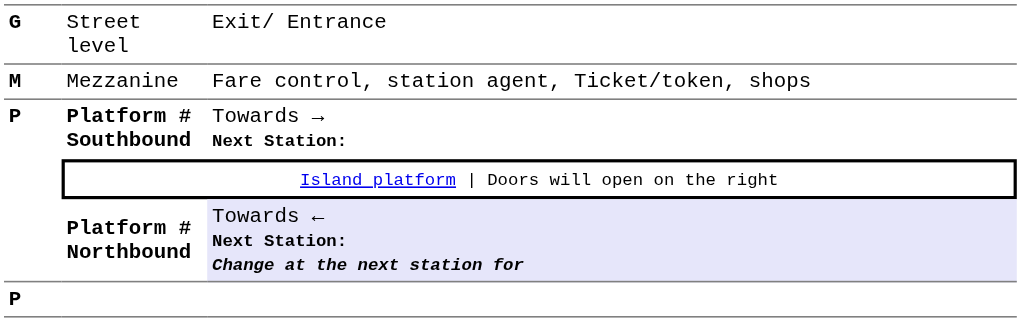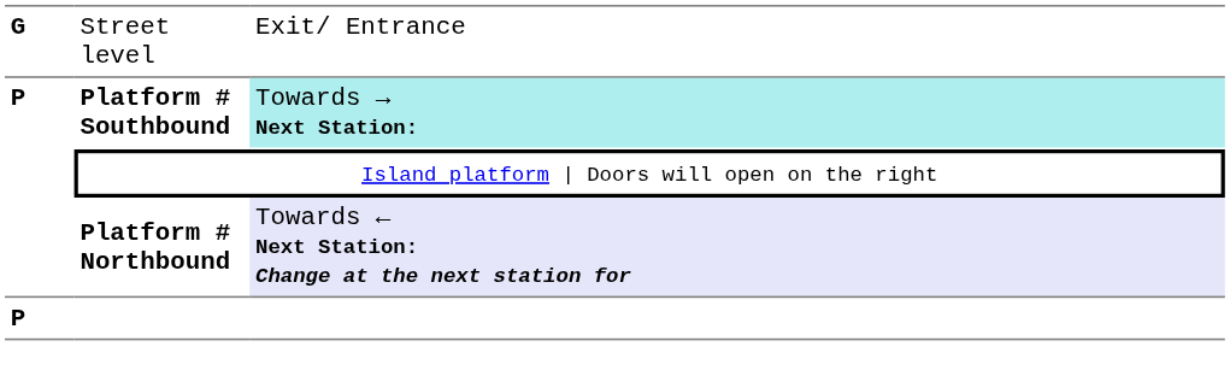- row: M | Mezzanine | Fare control, station agent, Ticket/token, shops
Platform # Southbound | column 3: no background -> paleturquoise background
